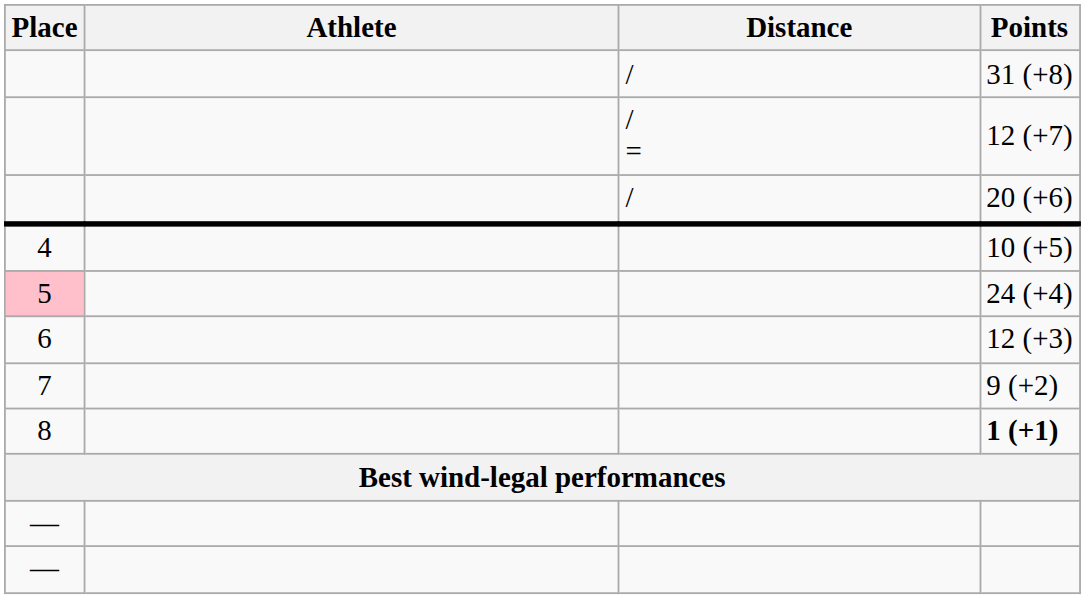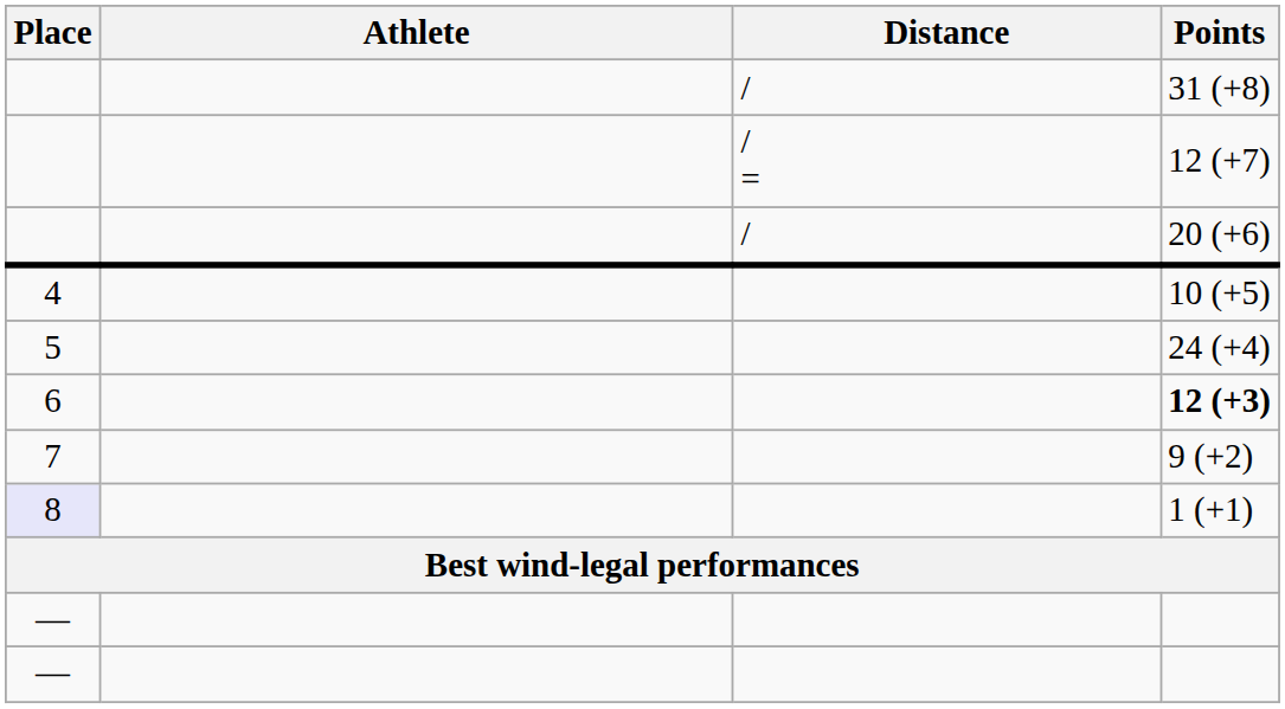24 (+4) | Place: pink background -> no background
12 (+3) | Points: normal -> bold
1 (+1) | Place: no background -> lavender background
1 (+1) | Points: bold -> normal
